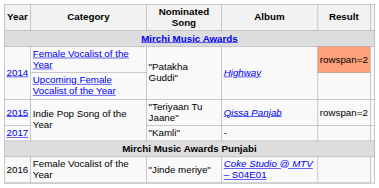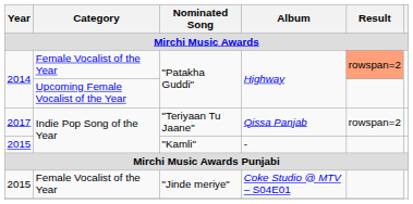"Teriyaan Tu Jaane" | Year: 2015 -> 2017
"Kamli" | Year: 2017 -> 2015
"Jinde meriye" | Year: 2016 -> 2015
